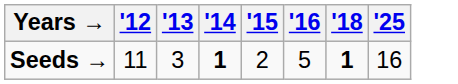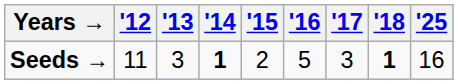+ column: '17 | 3
